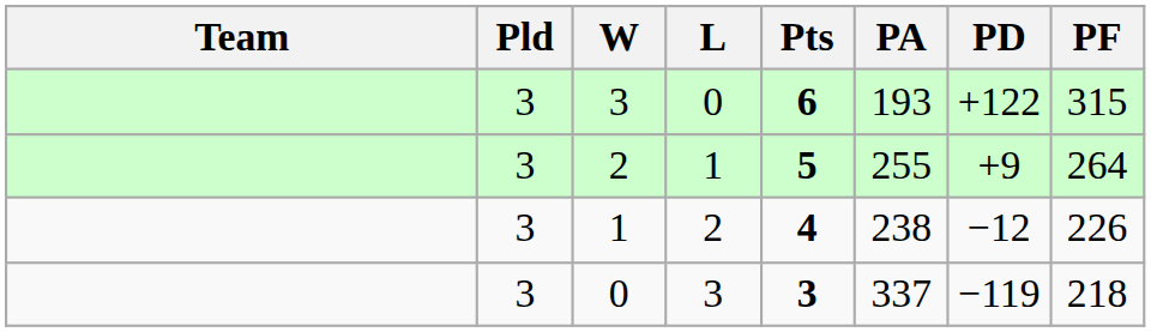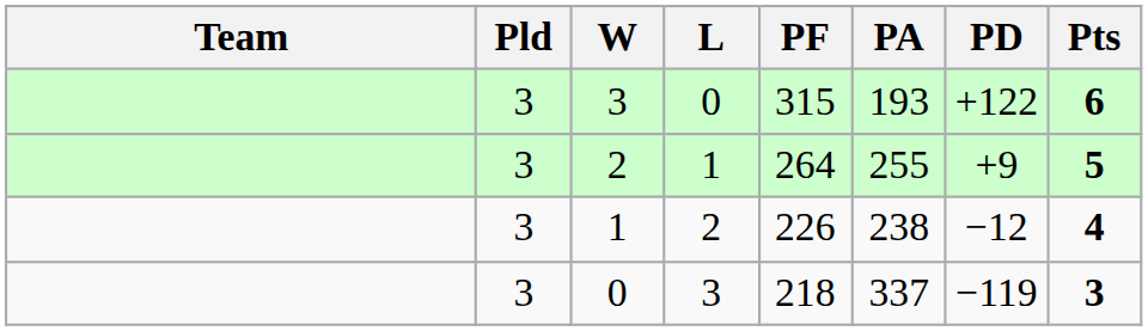columns swapped: PF <-> Pts
